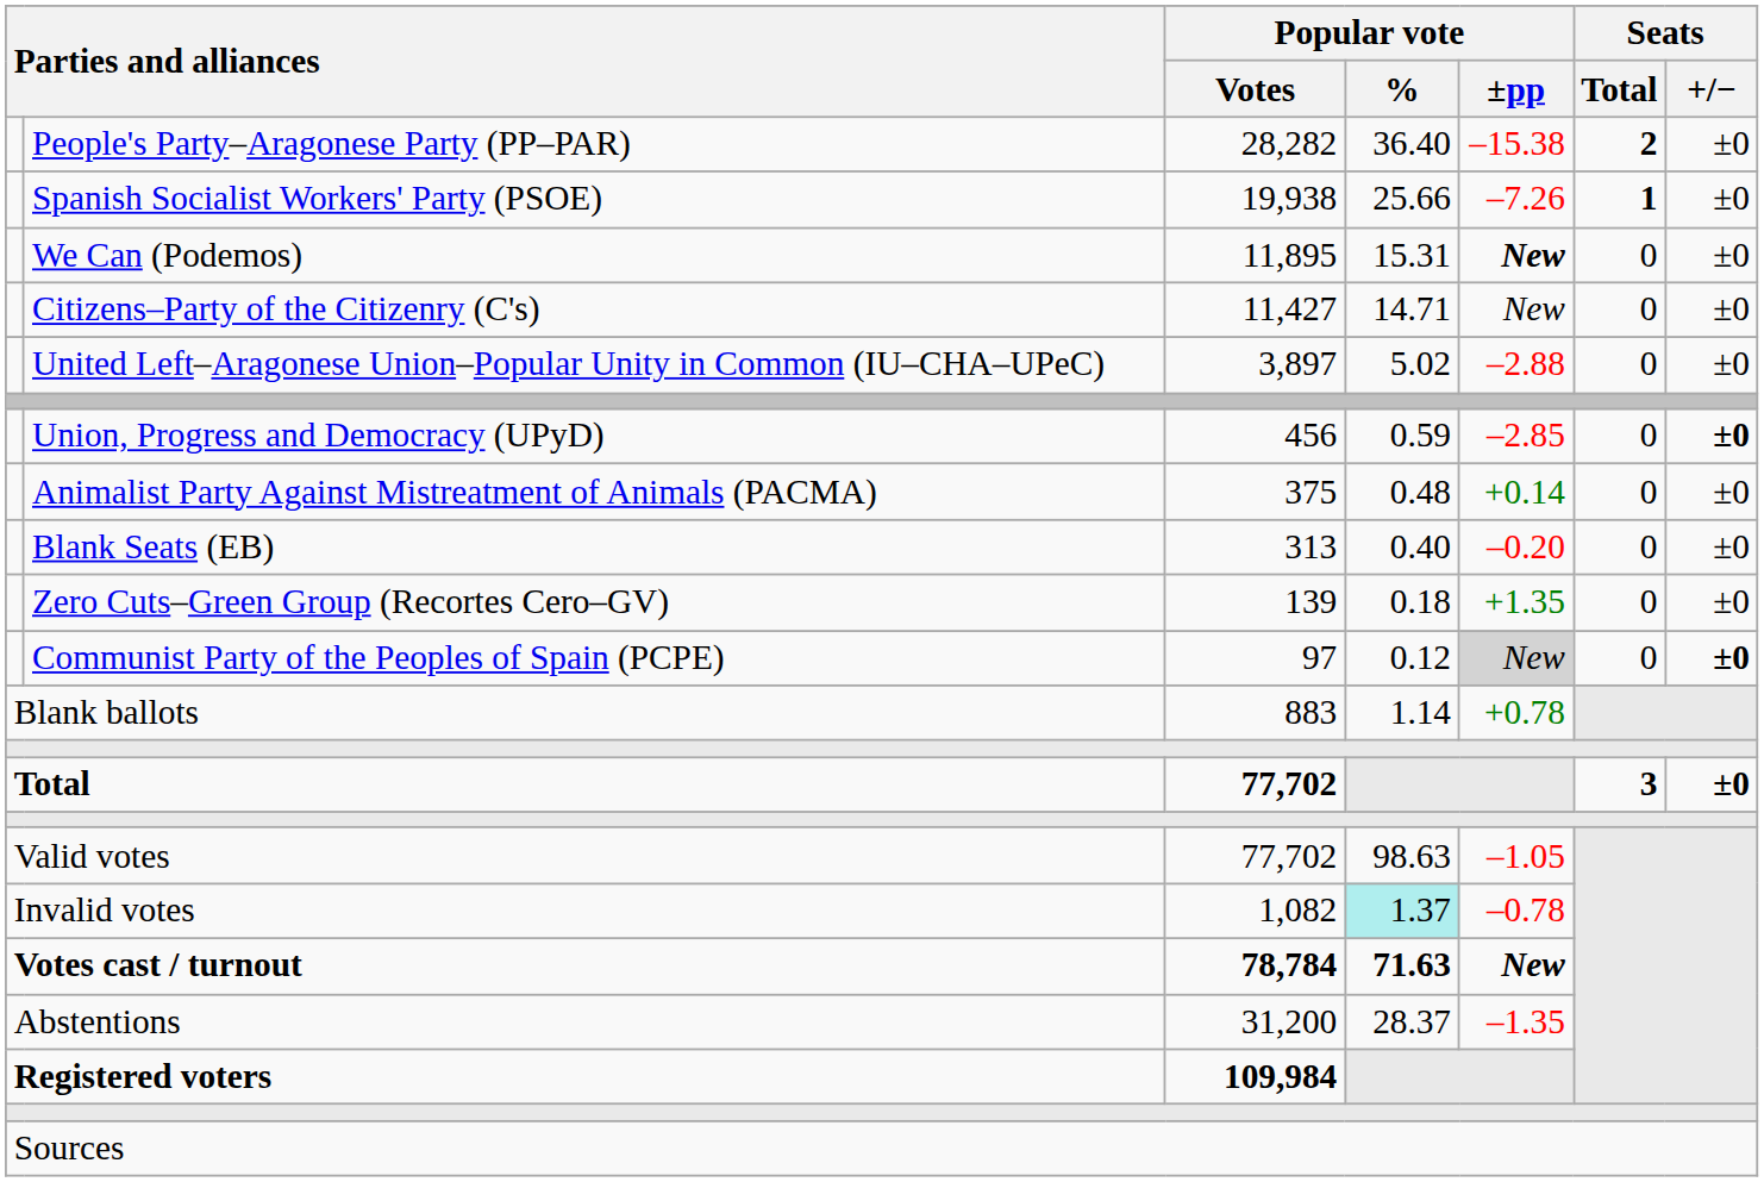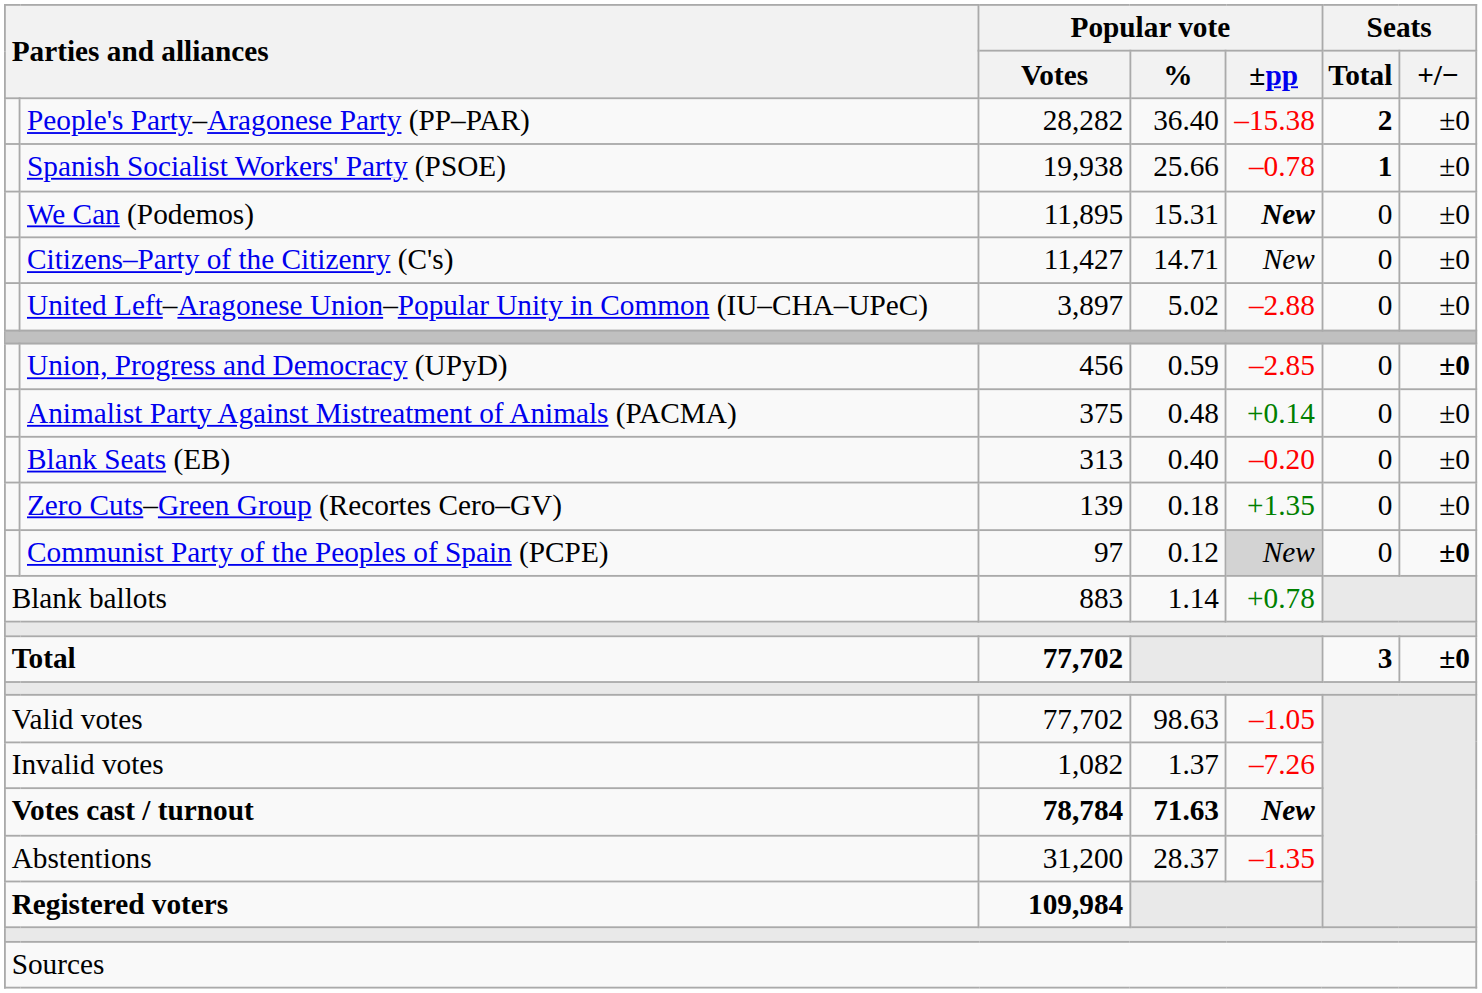Spanish Socialist Workers' Party (PSOE) | Popular vote / ±pp: –7.26 -> –0.78
Invalid votes | Popular vote / %: paleturquoise background -> no background
Invalid votes | Popular vote / ±pp: –0.78 -> –7.26
